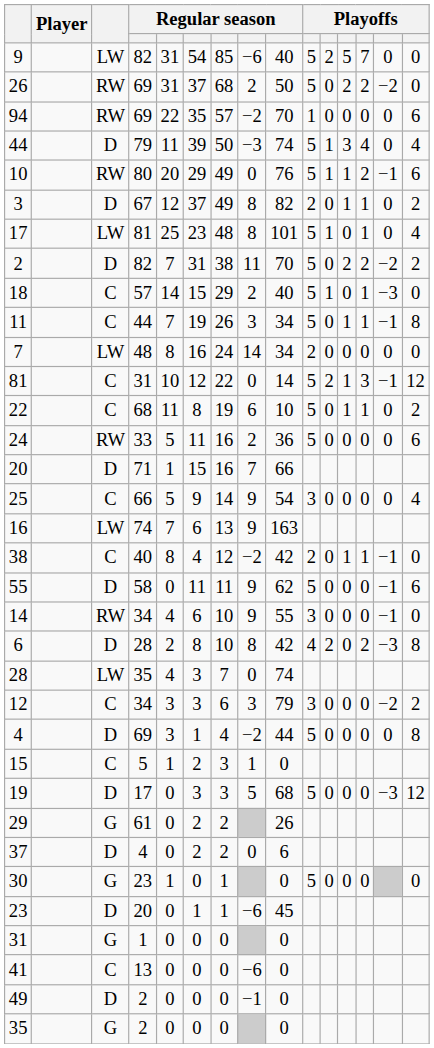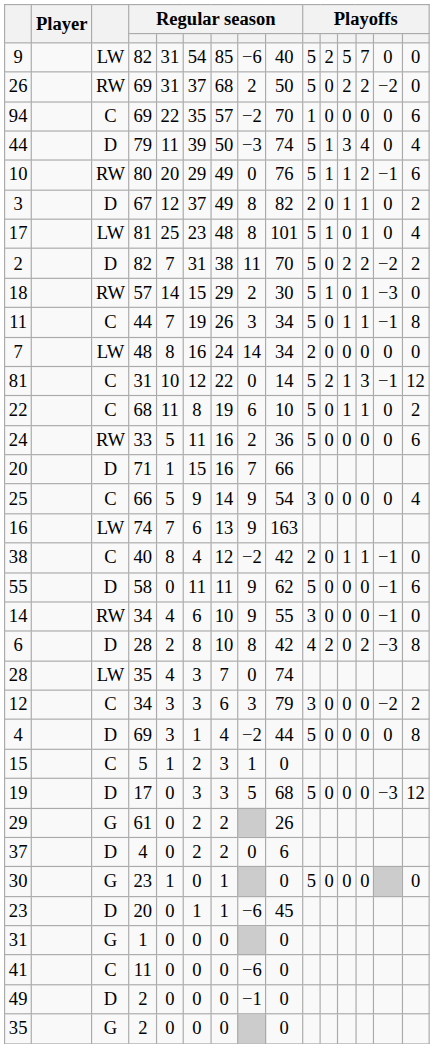94 | column 3: RW -> C
18 | column 3: C -> RW
18 | column 9: 40 -> 30
41 | column 4: 13 -> 11
